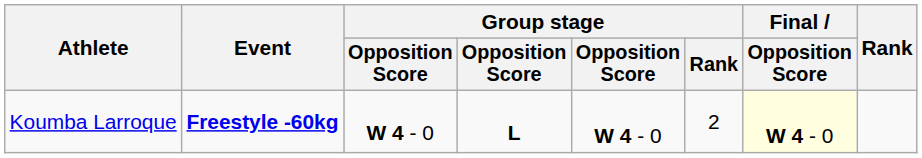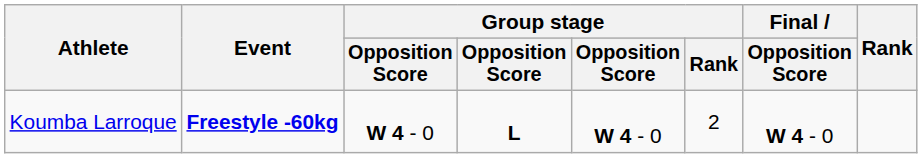Koumba Larroque | Final / Opposition Score: lightyellow background -> no background
